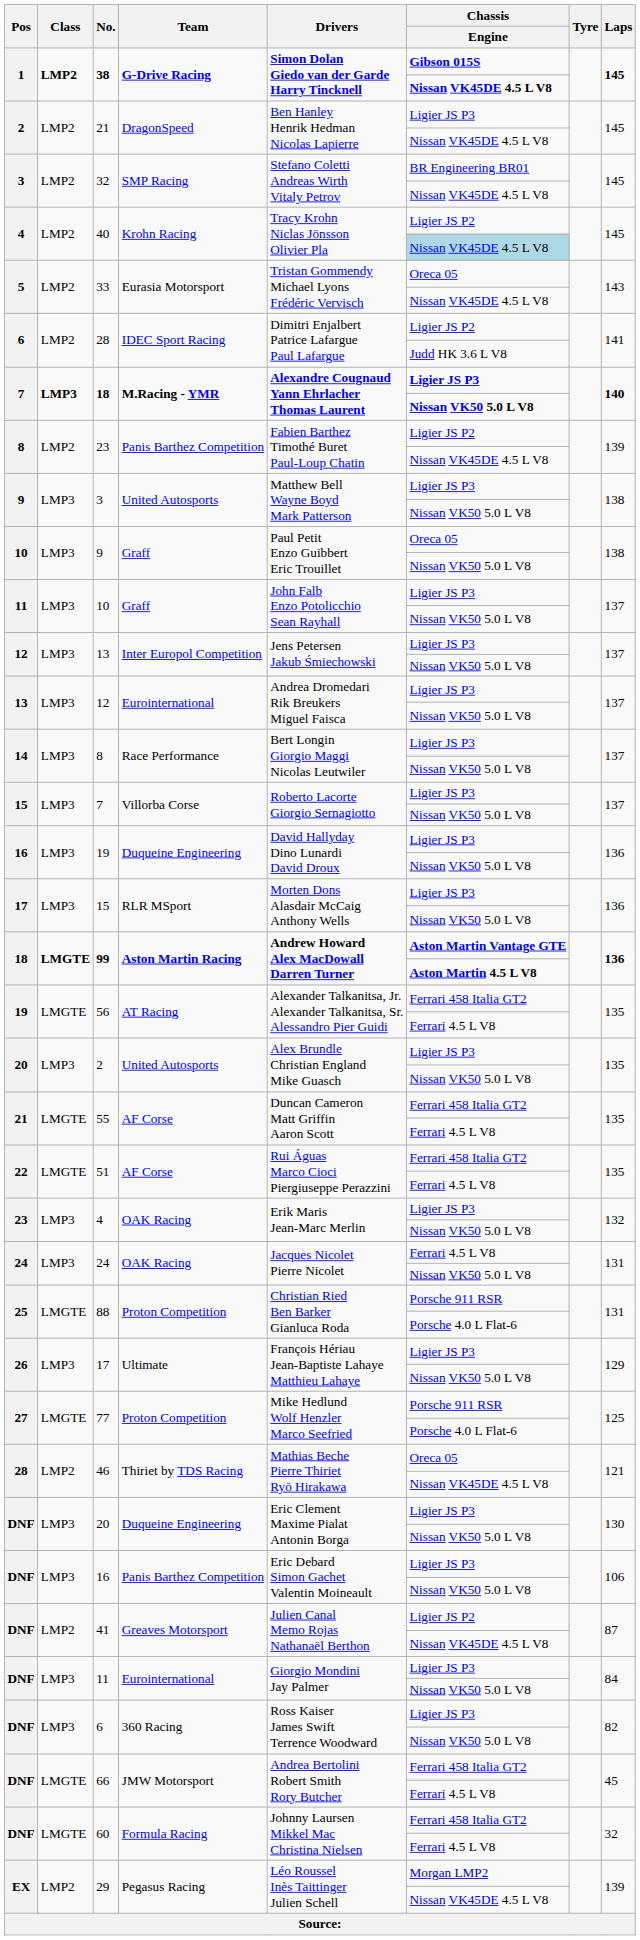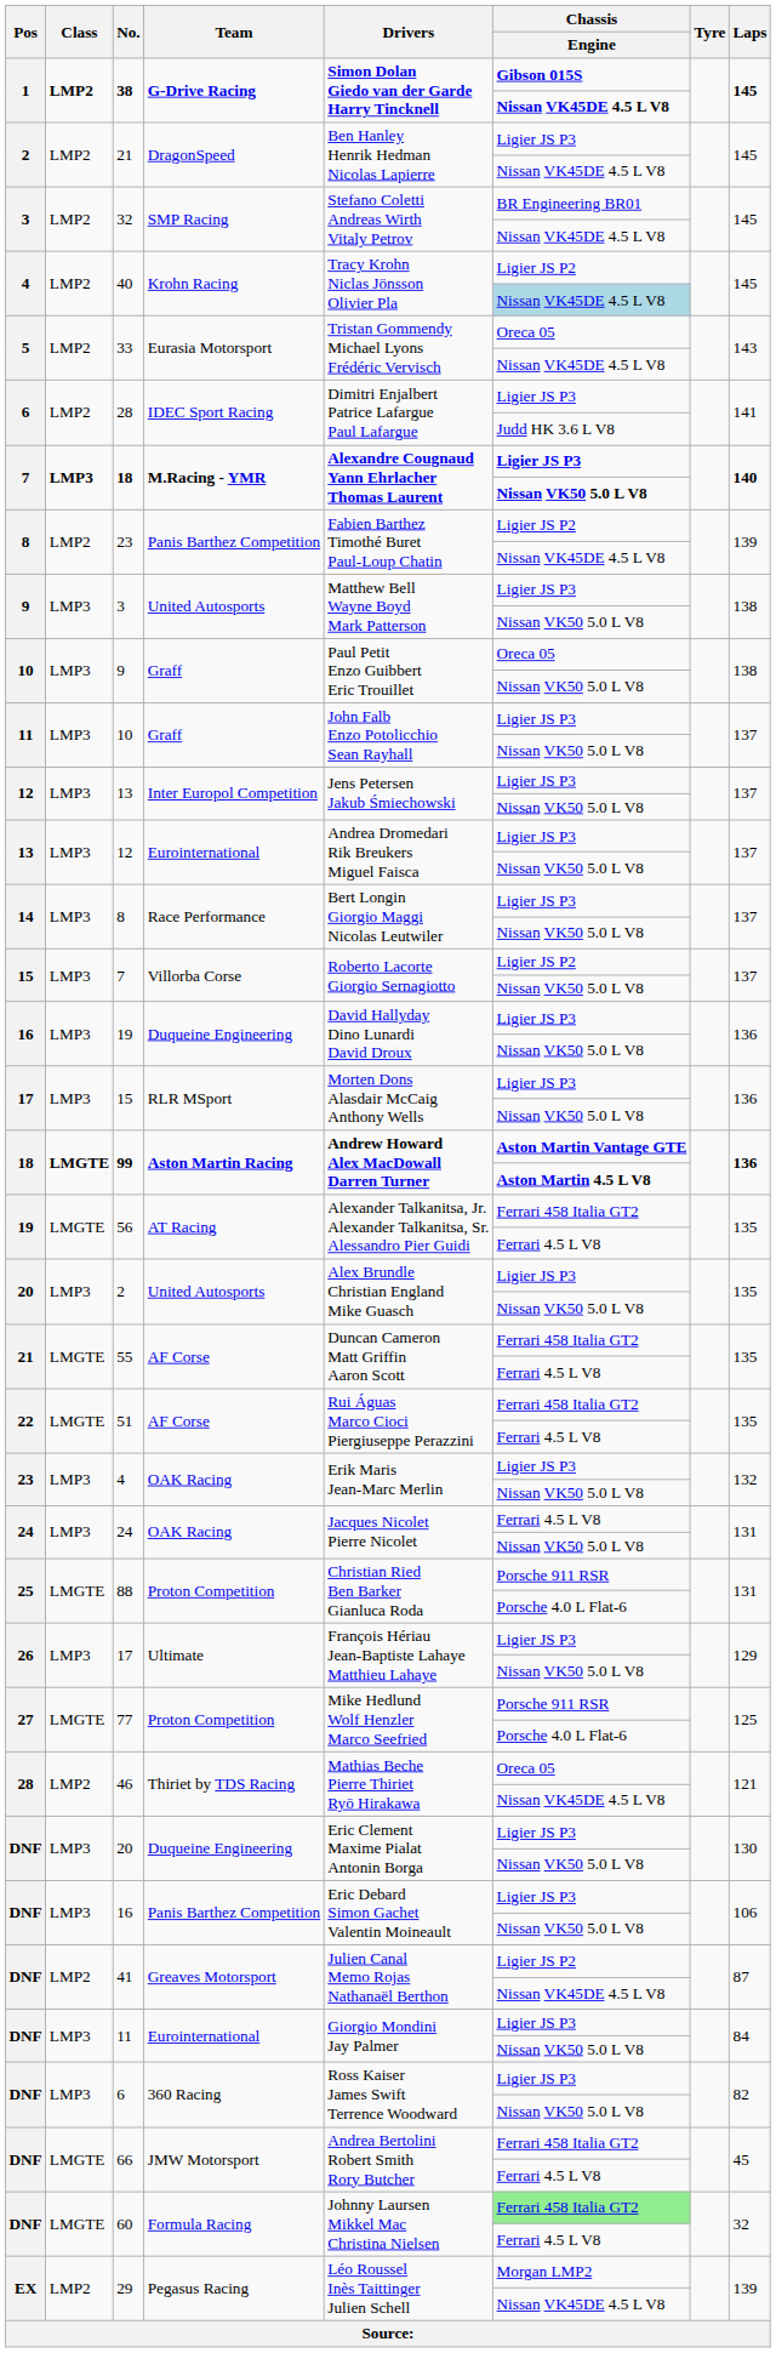row 13 | Chassis / Engine: Ligier JS P2 -> Ligier JS P3
row 31 | Chassis / Engine: Ligier JS P3 -> Ligier JS P2
row 71 | Chassis / Engine: no background -> lightgreen background
